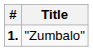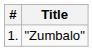"Zumbalo" | #: bold -> normal
